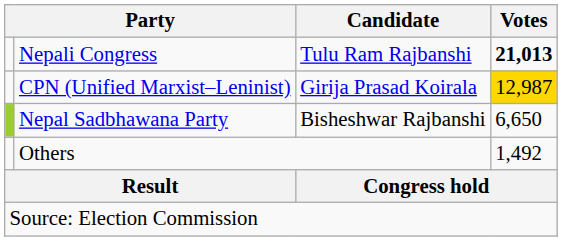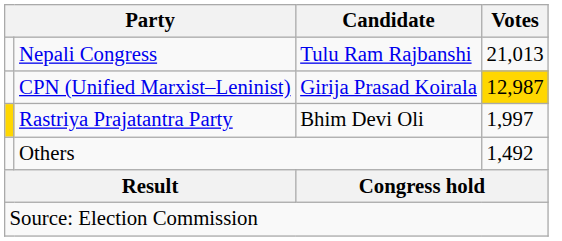Nepali Congress | Votes: bold -> normal
- row: Nepal Sadbhawana Party | Bisheshwar Rajbanshi | 6,650
+ row: Rastriya Prajatantra Party | Bhim Devi Oli | 1,997
